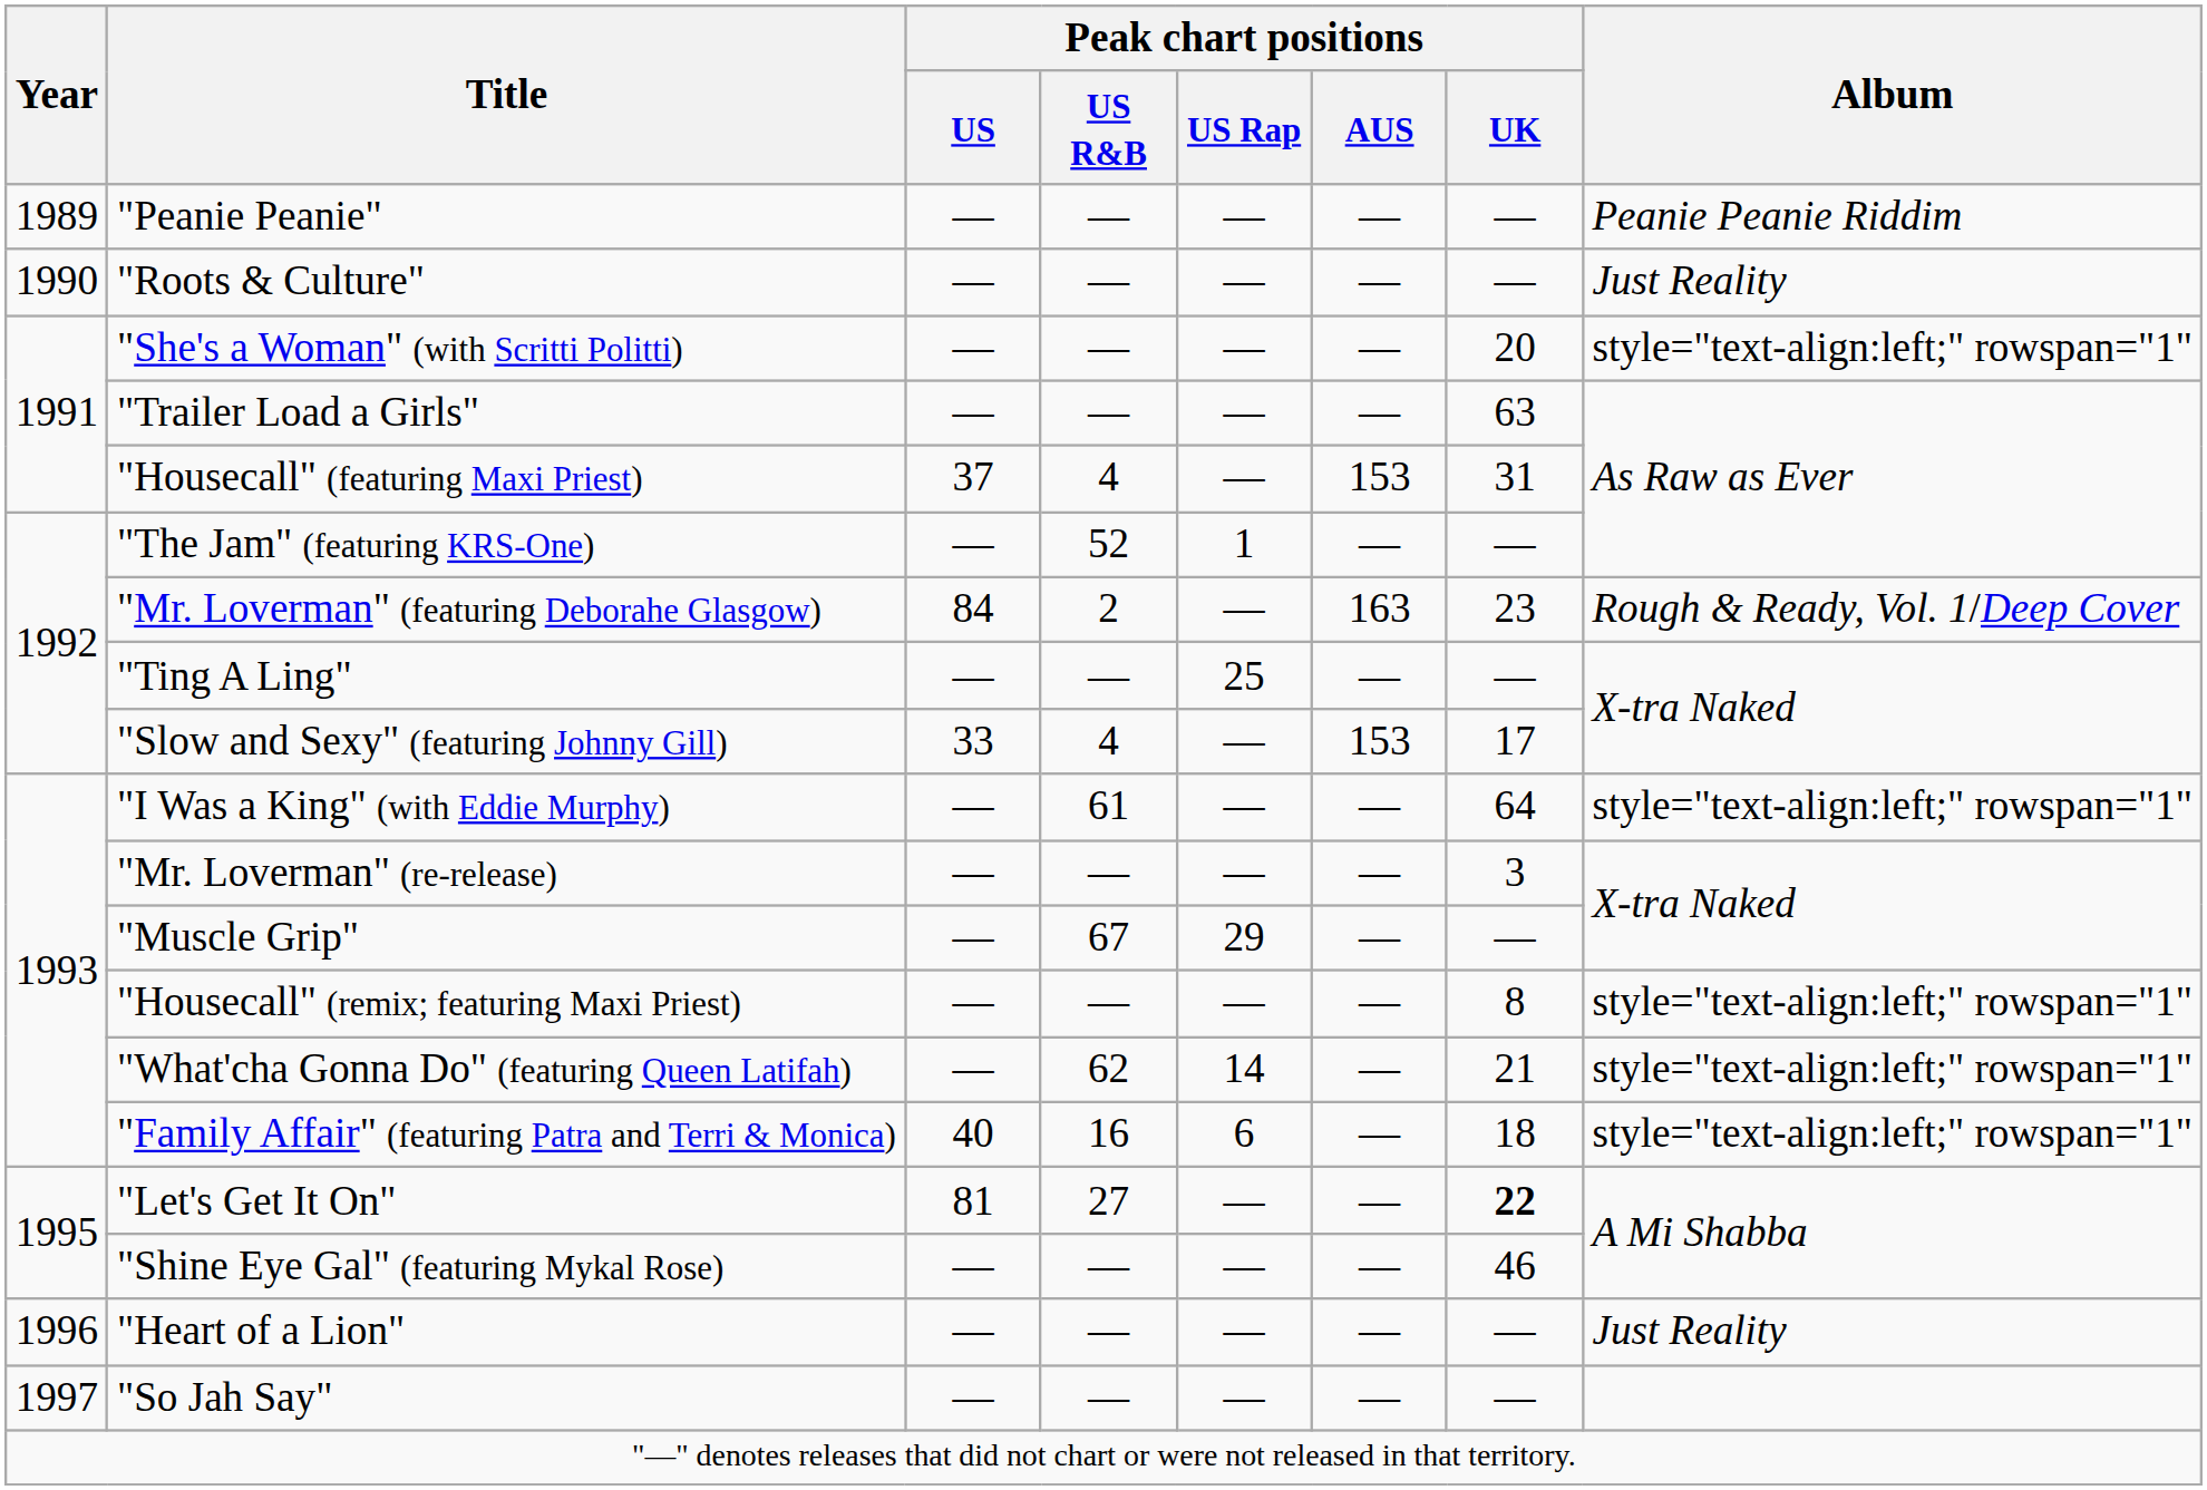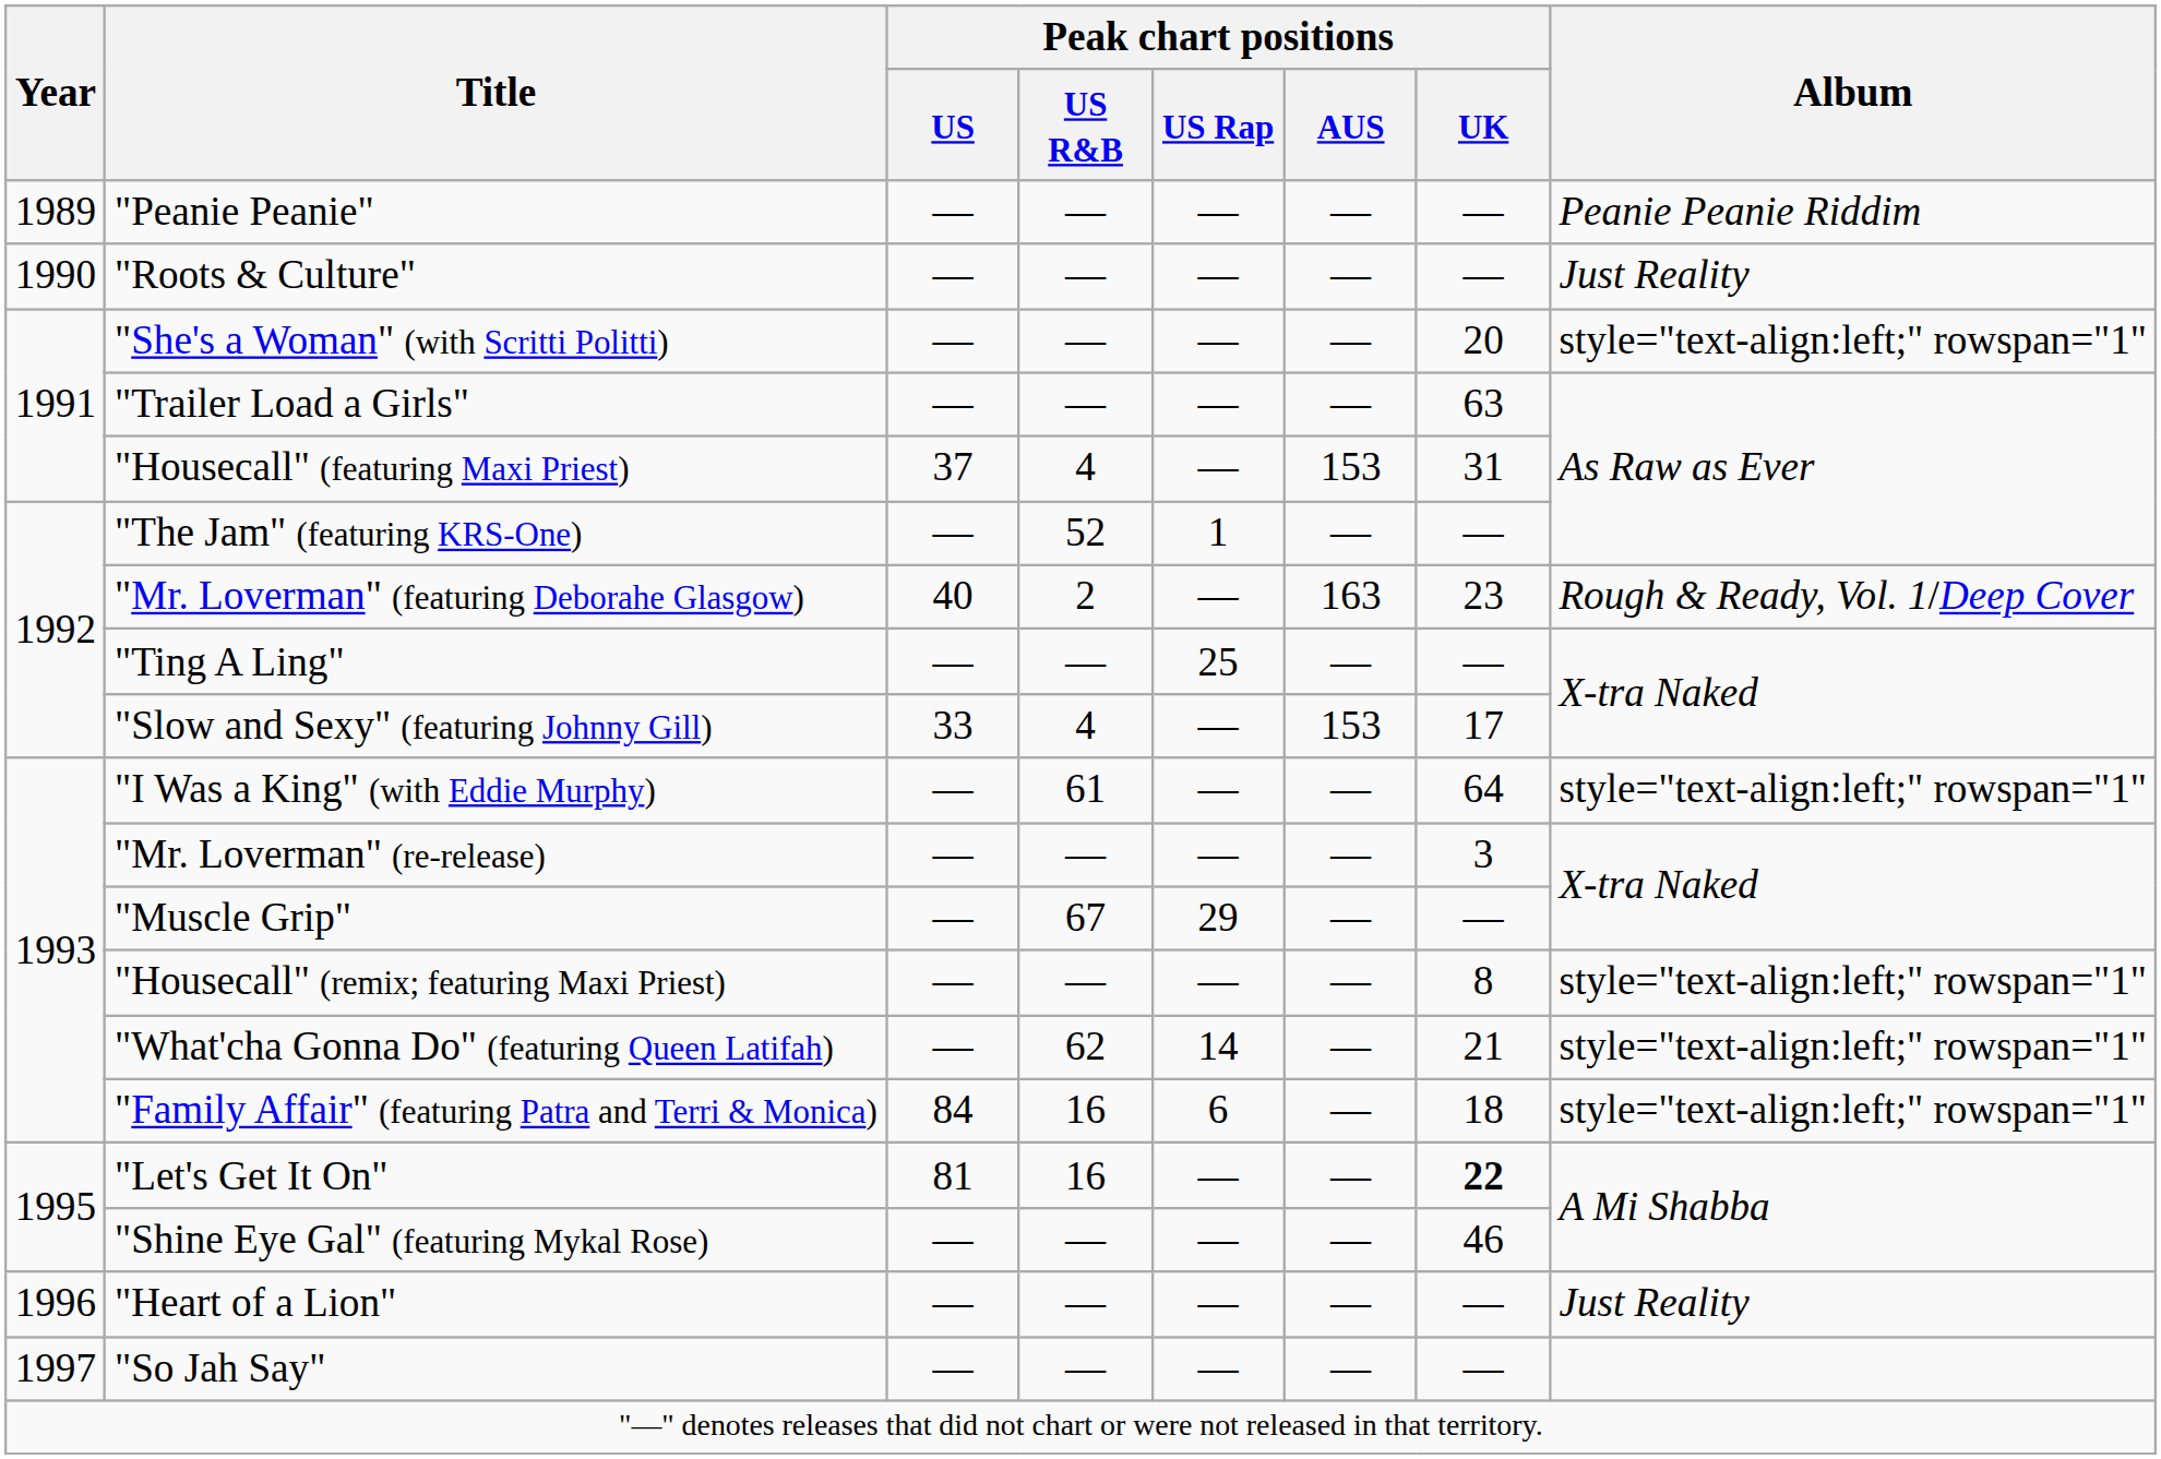"Mr. Loverman" (featuring Deborahe Glasgow) | Peak chart positions / US: 84 -> 40
"Family Affair" (featuring Patra and Terri & Monica) | Peak chart positions / US: 40 -> 84
"Let's Get It On" | Peak chart positions / US R&B: 27 -> 16
